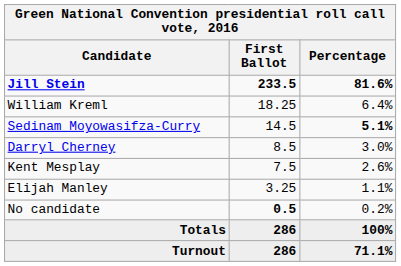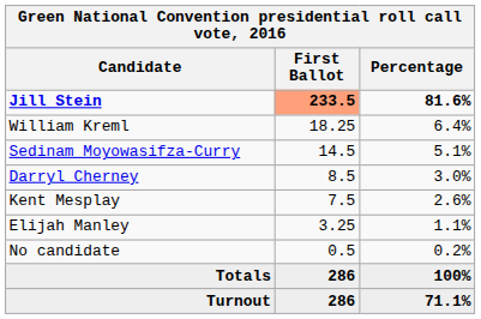Jill Stein | First Ballot: no background -> lightsalmon background
Sedinam Moyowasifza-Curry | Percentage: bold -> normal
No candidate | First Ballot: bold -> normal
